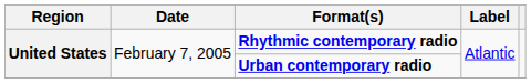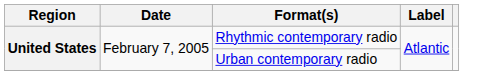Rhythmic contemporary radio | Format(s): bold -> normal
Urban contemporary radio | Format(s): bold -> normal
